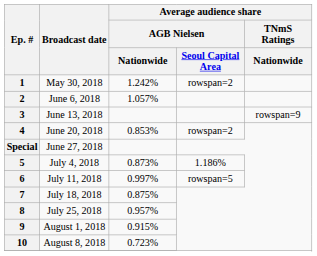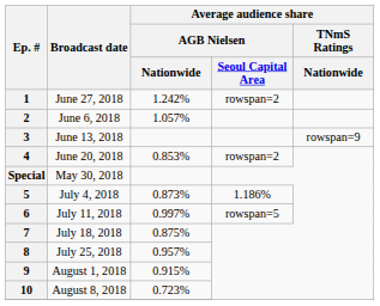1 | Broadcast date: May 30, 2018 -> June 27, 2018
Special | Broadcast date: June 27, 2018 -> May 30, 2018
